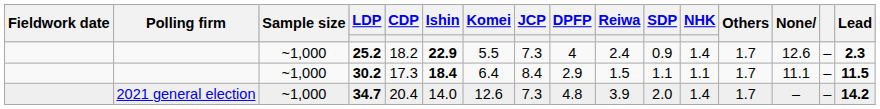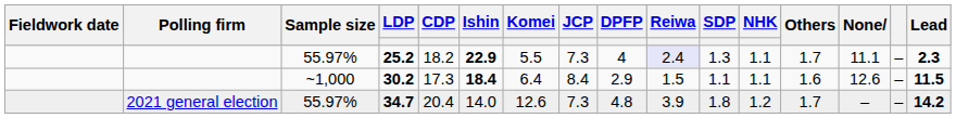25.2 | Sample size: ~1,000 -> 55.97%
25.2 | Reiwa: no background -> lavender background
25.2 | SDP: 0.9 -> 1.3
25.2 | NHK: 1.4 -> 1.1
25.2 | None: 12.6 -> 11.1
30.2 | Others: 1.7 -> 1.6
30.2 | None: 11.1 -> 12.6
34.7 | Sample size: ~1,000 -> 55.97%
34.7 | SDP: 2.0 -> 1.8
34.7 | NHK: 1.4 -> 1.2
